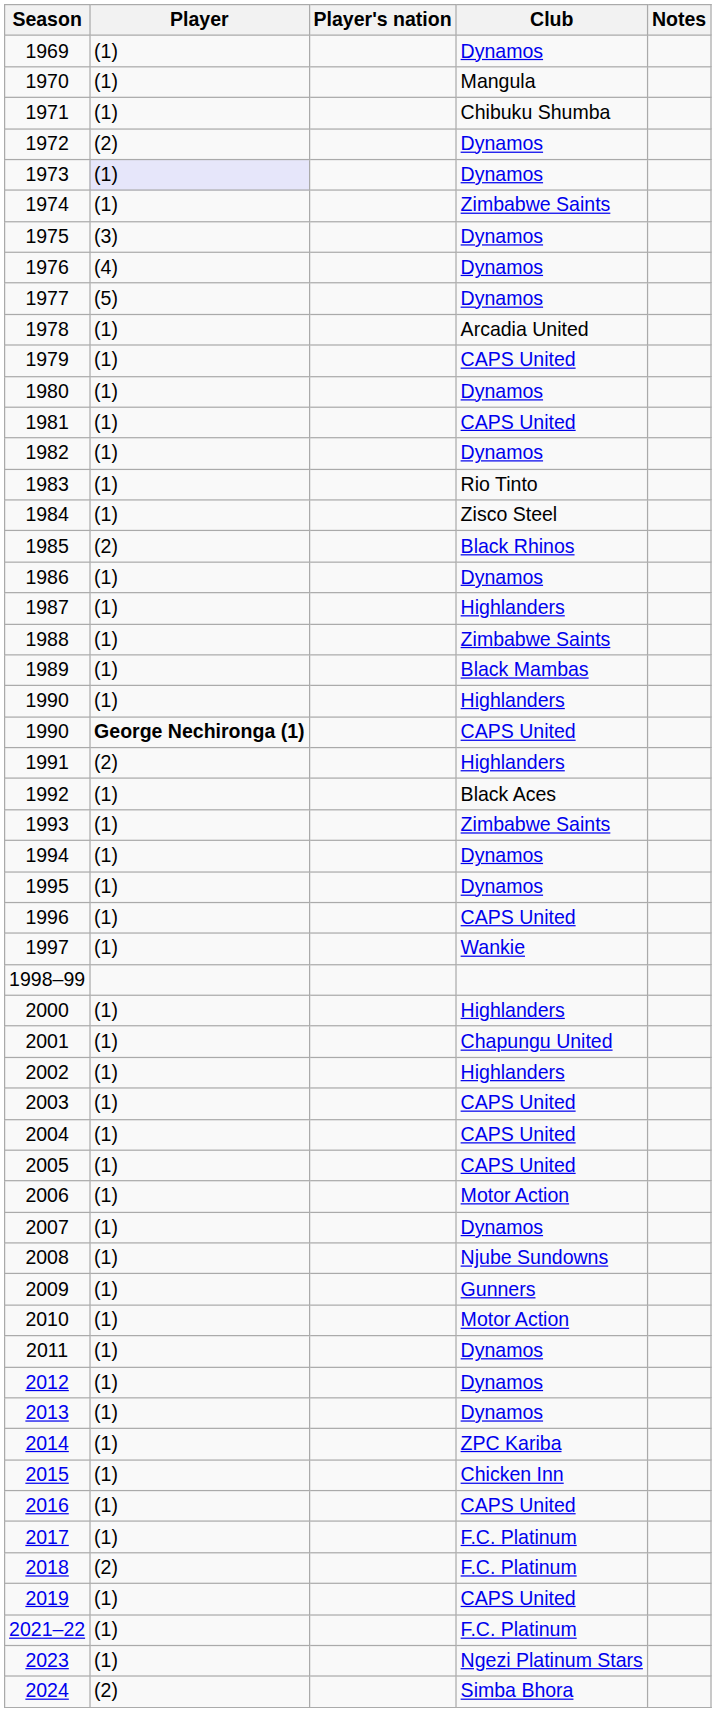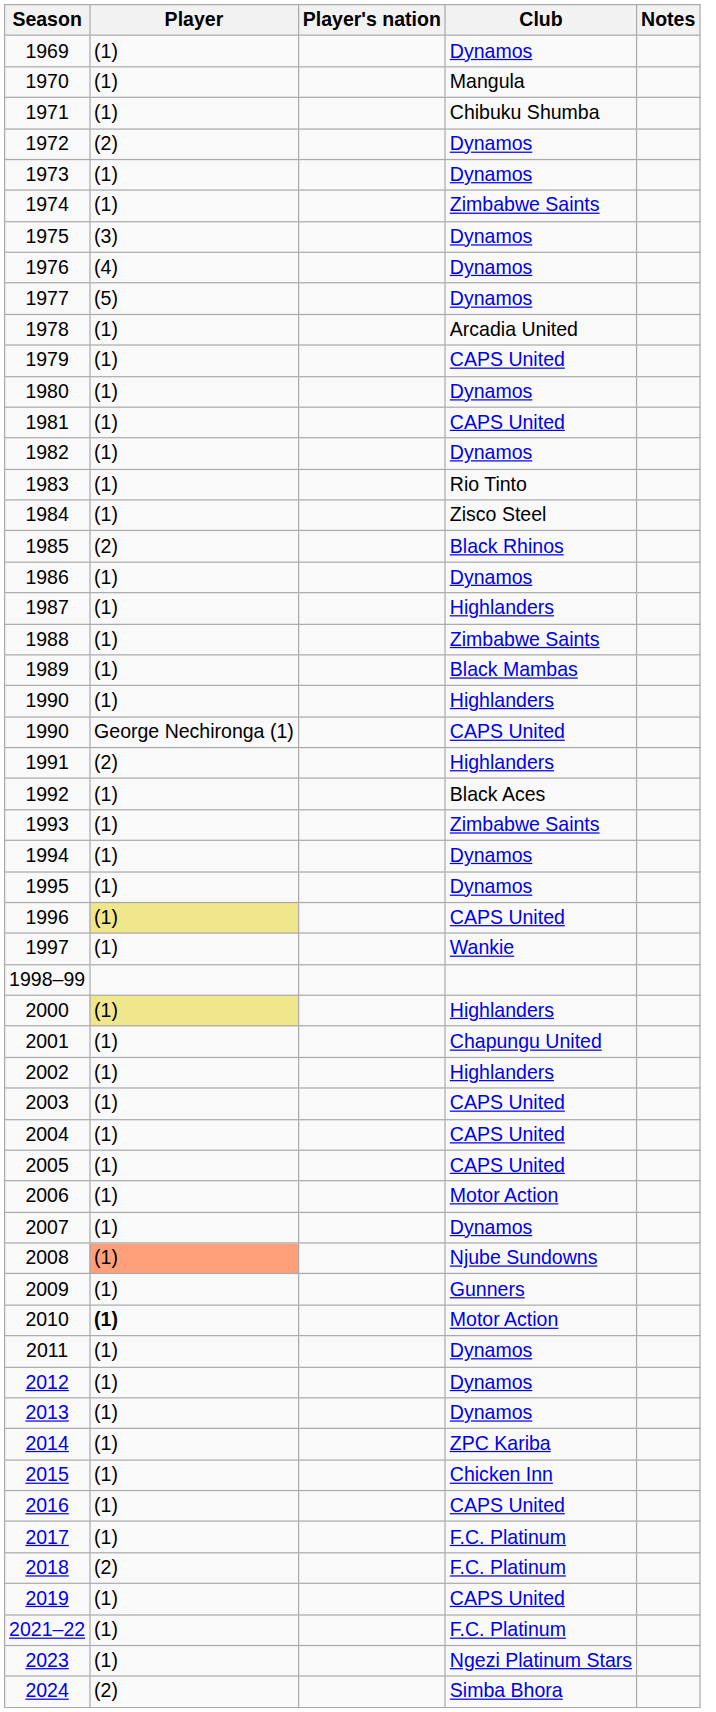1973 | Player: lavender background -> no background
1990 / CAPS United | Player: bold -> normal
1996 | Player: no background -> khaki background
2000 | Player: no background -> khaki background
2008 | Player: no background -> lightsalmon background
2010 | Player: normal -> bold
